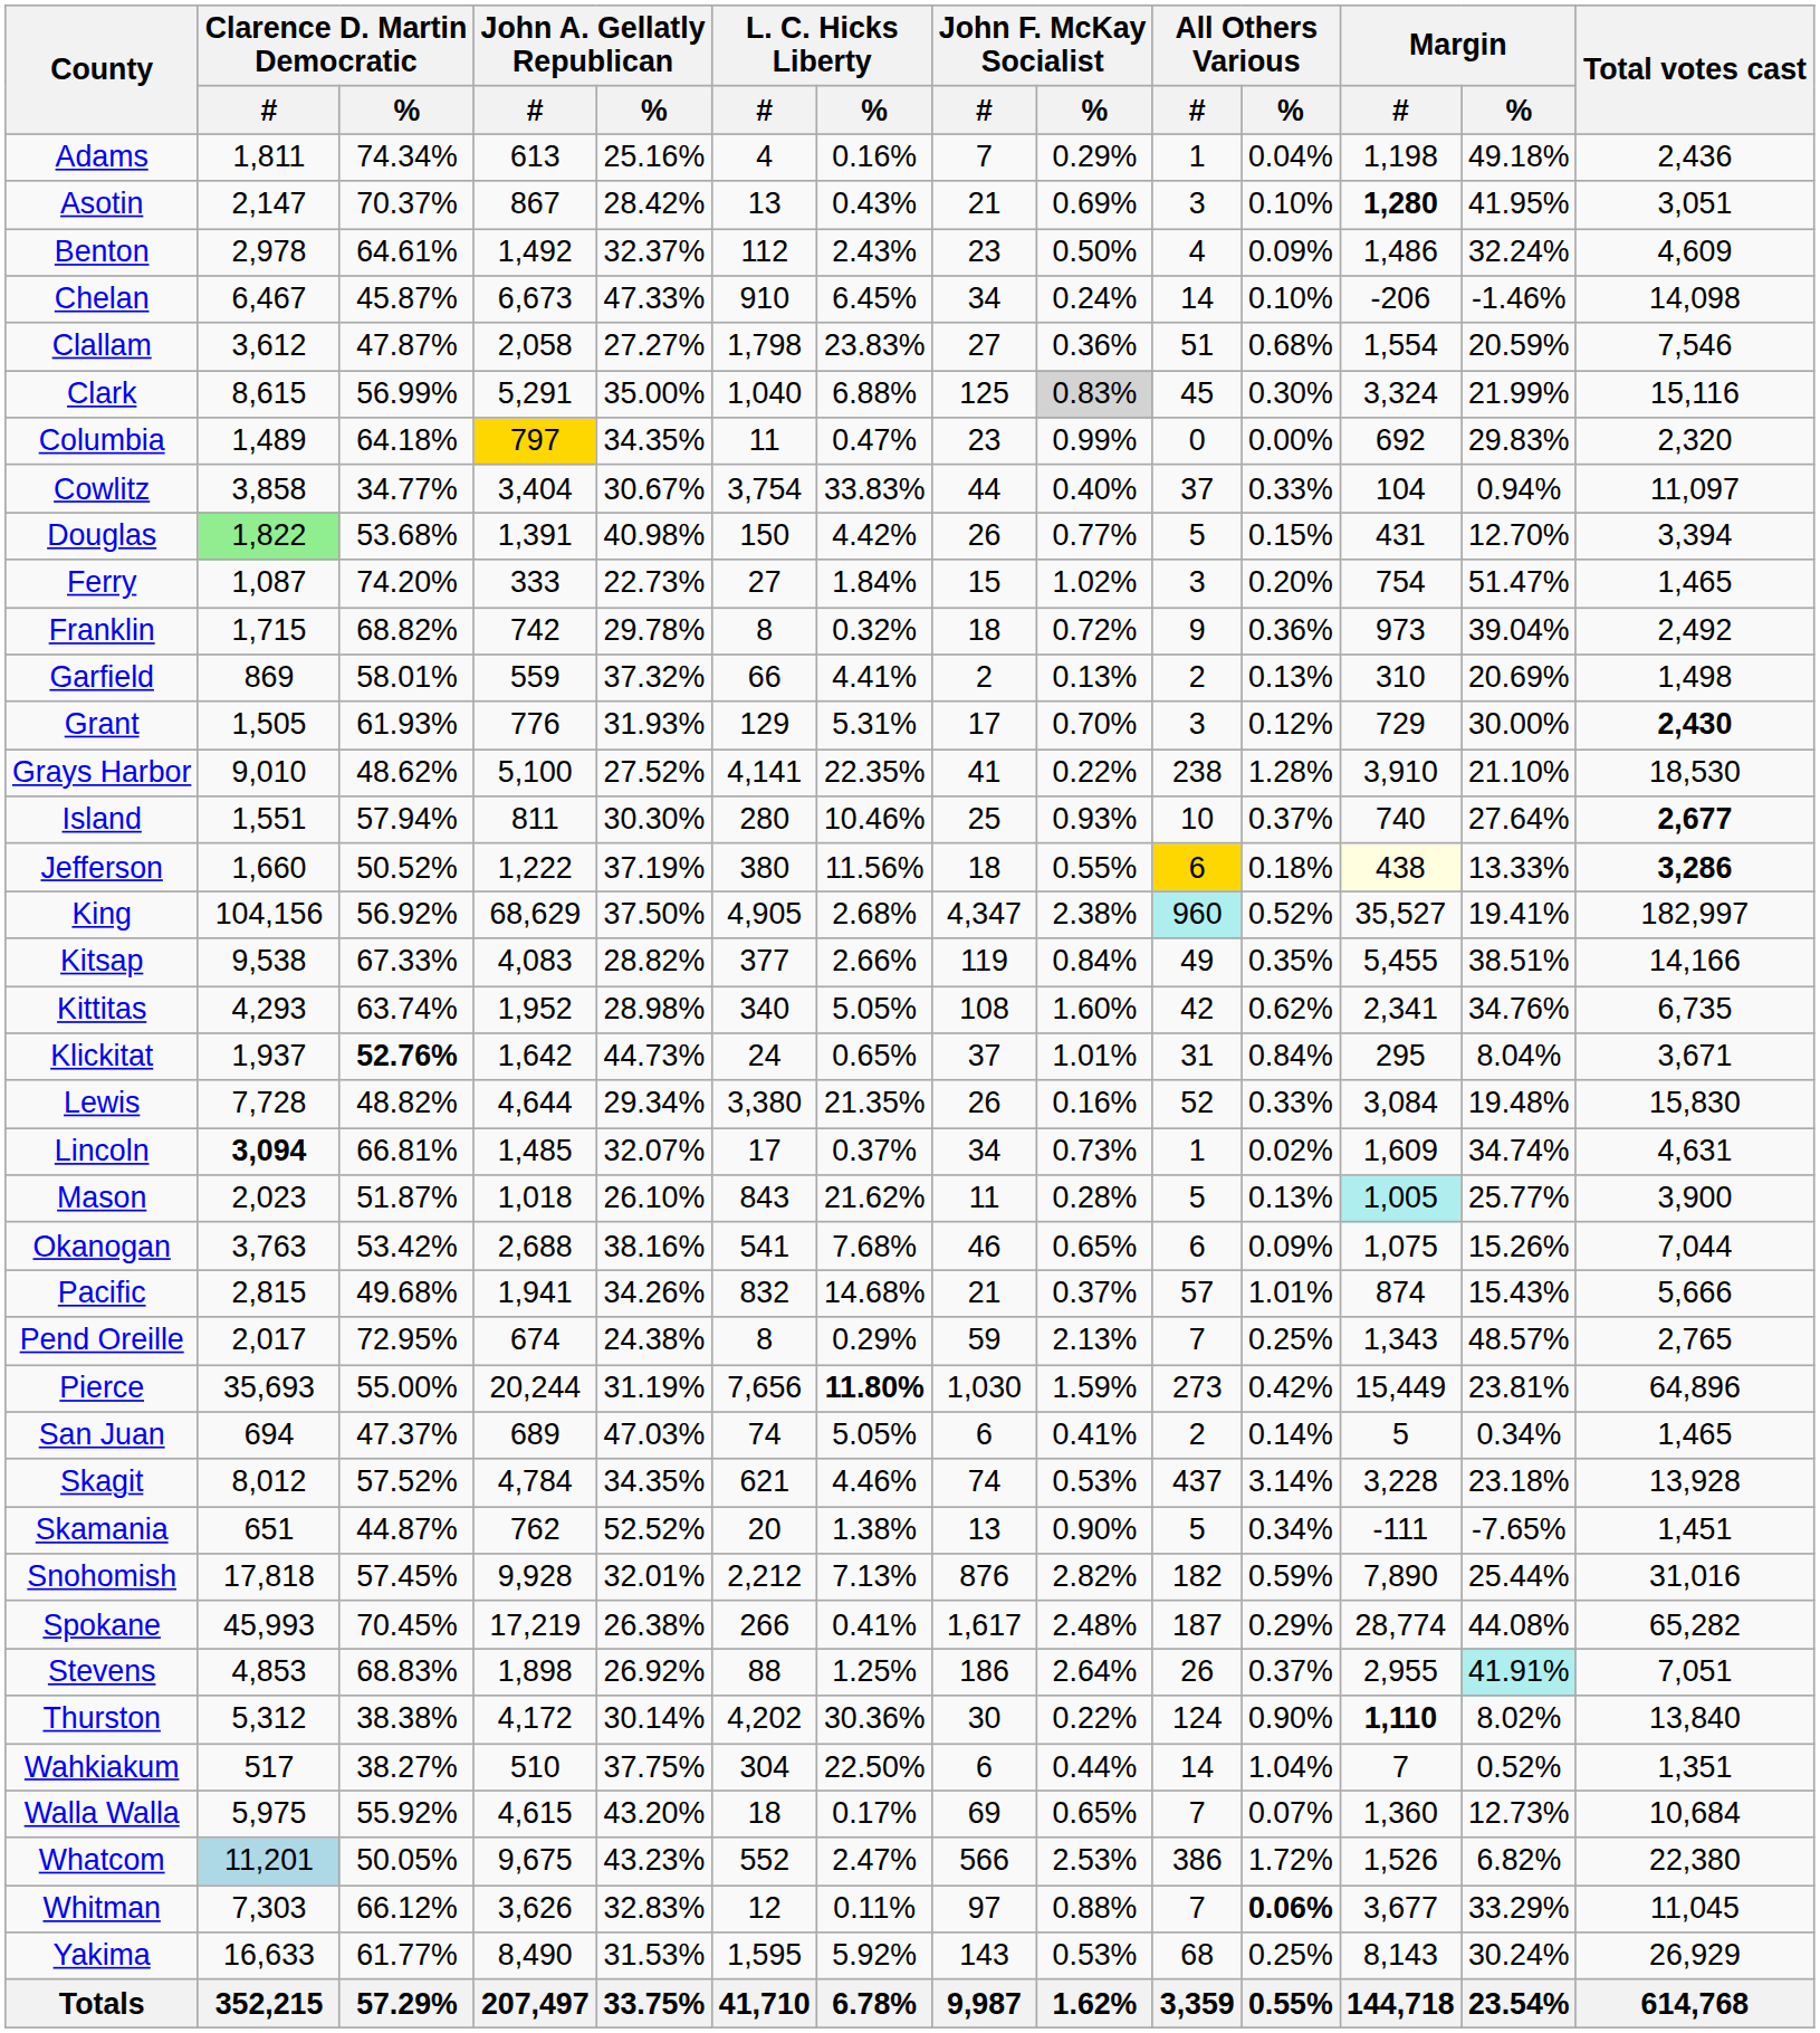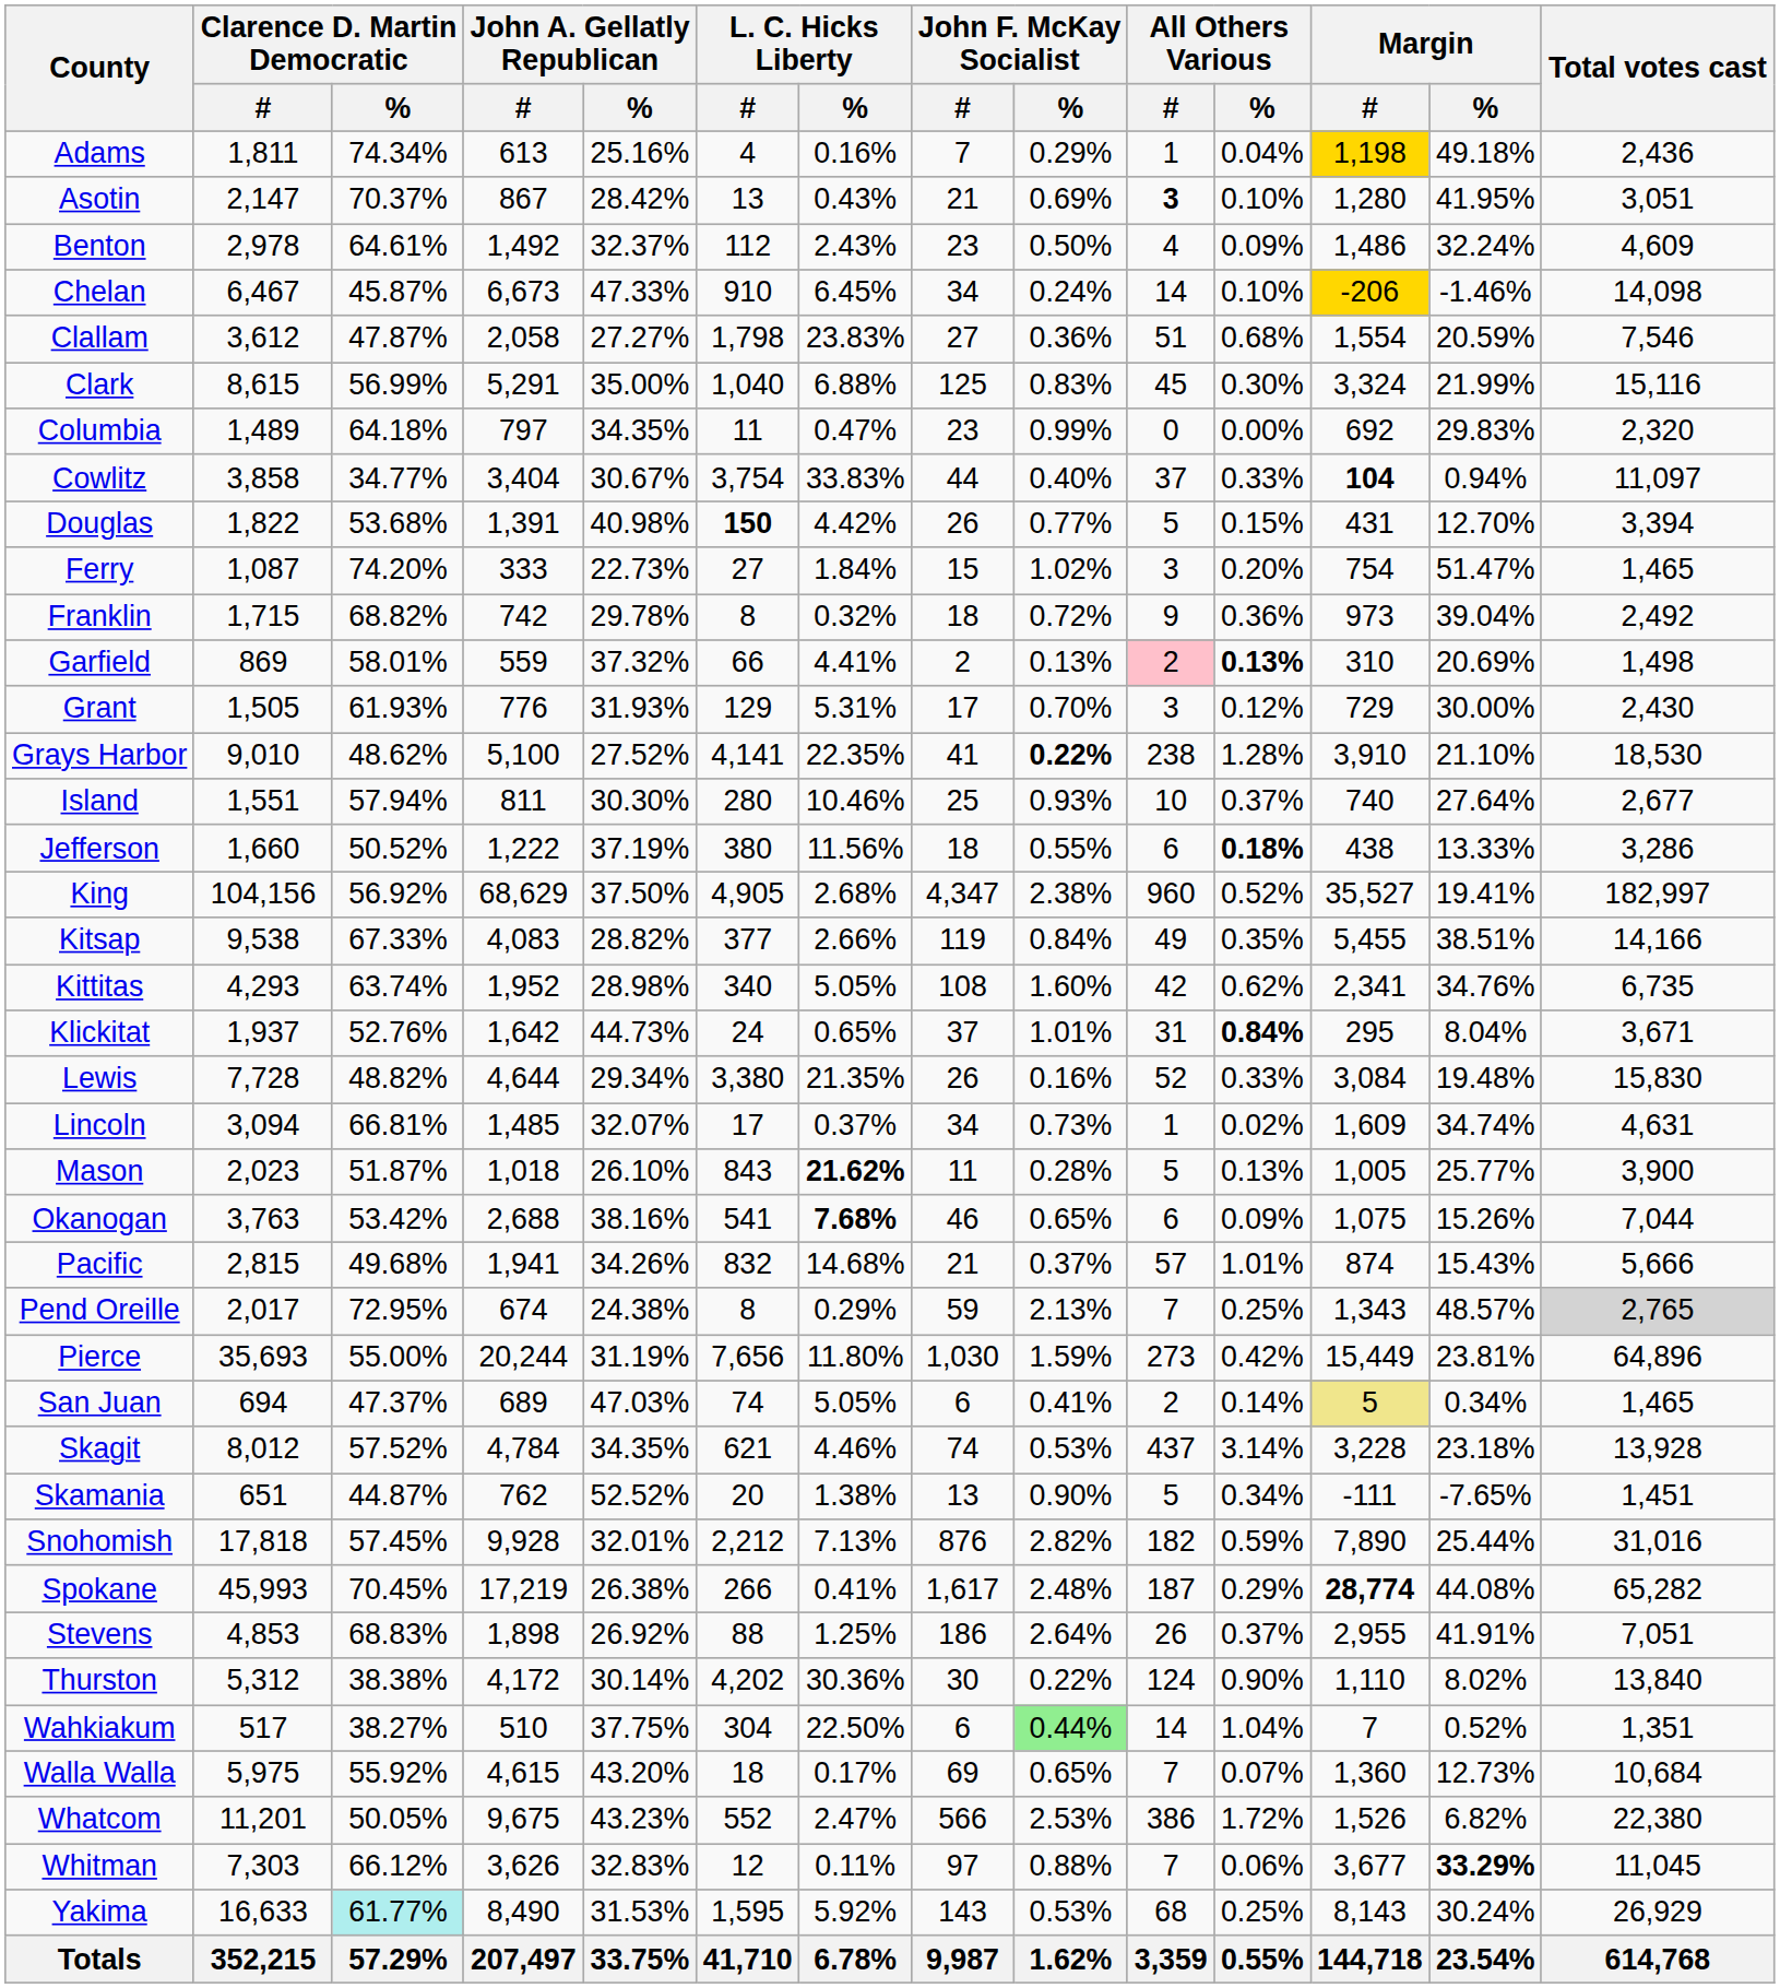Adams | Margin / #: no background -> gold background
Asotin | All Others Various / #: normal -> bold
Asotin | Margin / #: bold -> normal
Chelan | Margin / #: no background -> gold background
Clark | John F. McKay Socialist / %: lightgrey background -> no background
Columbia | John A. Gellatly Republican / #: gold background -> no background
Cowlitz | Margin / #: normal -> bold
Douglas | Clarence D. Martin Democratic / #: lightgreen background -> no background
Douglas | L. C. Hicks Liberty / #: normal -> bold
Garfield | All Others Various / #: no background -> pink background
Garfield | All Others Various / %: normal -> bold
Grant | Total votes cast: bold -> normal
Grays Harbor | John F. McKay Socialist / %: normal -> bold
Island | Total votes cast: bold -> normal
Jefferson | All Others Various / #: gold background -> no background
Jefferson | All Others Various / %: normal -> bold
Jefferson | Margin / #: lightyellow background -> no background
Jefferson | Total votes cast: bold -> normal
King | All Others Various / #: paleturquoise background -> no background
Klickitat | Clarence D. Martin Democratic / %: bold -> normal
Klickitat | All Others Various / %: normal -> bold
Lincoln | Clarence D. Martin Democratic / #: bold -> normal
Mason | L. C. Hicks Liberty / %: normal -> bold
Mason | Margin / #: paleturquoise background -> no background
Okanogan | L. C. Hicks Liberty / %: normal -> bold
Pend Oreille | Total votes cast: no background -> lightgrey background
Pierce | L. C. Hicks Liberty / %: bold -> normal
San Juan | Margin / #: no background -> khaki background
Spokane | Margin / #: normal -> bold
Stevens | Margin / %: paleturquoise background -> no background
Thurston | Margin / #: bold -> normal
Wahkiakum | John F. McKay Socialist / %: no background -> lightgreen background
Whatcom | Clarence D. Martin Democratic / #: lightblue background -> no background
Whitman | All Others Various / %: bold -> normal
Whitman | Margin / %: normal -> bold
Yakima | Clarence D. Martin Democratic / %: no background -> paleturquoise background
